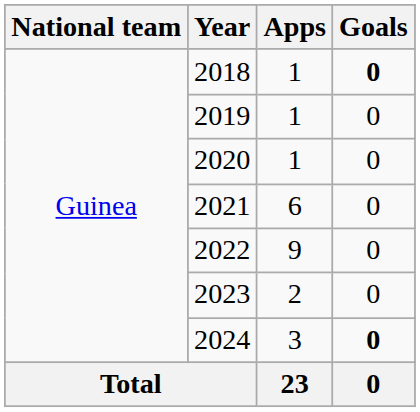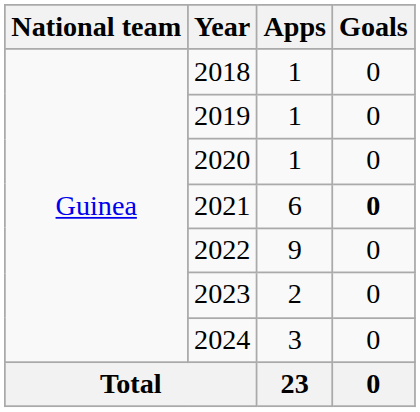2018 | Goals: bold -> normal
2021 | Goals: normal -> bold
2024 | Goals: bold -> normal
